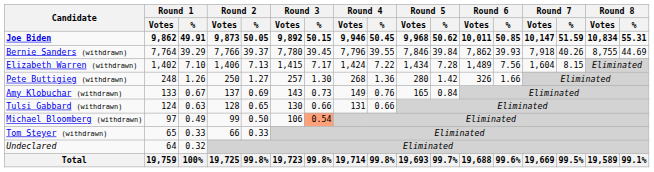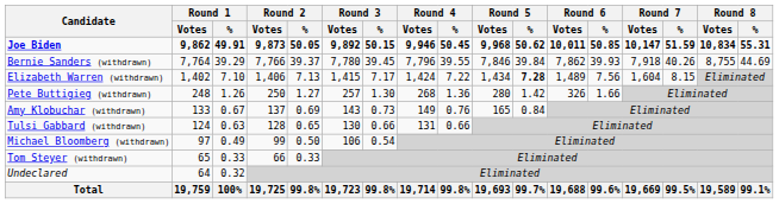Elizabeth Warren (withdrawn) | Round 5 / %: normal -> bold
Michael Bloomberg (withdrawn) | Round 3 / %: lightsalmon background -> no background
